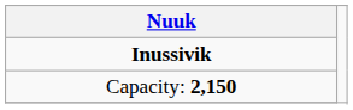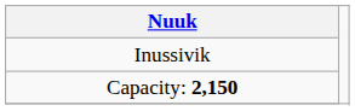Inussivik | Nuuk: bold -> normal
